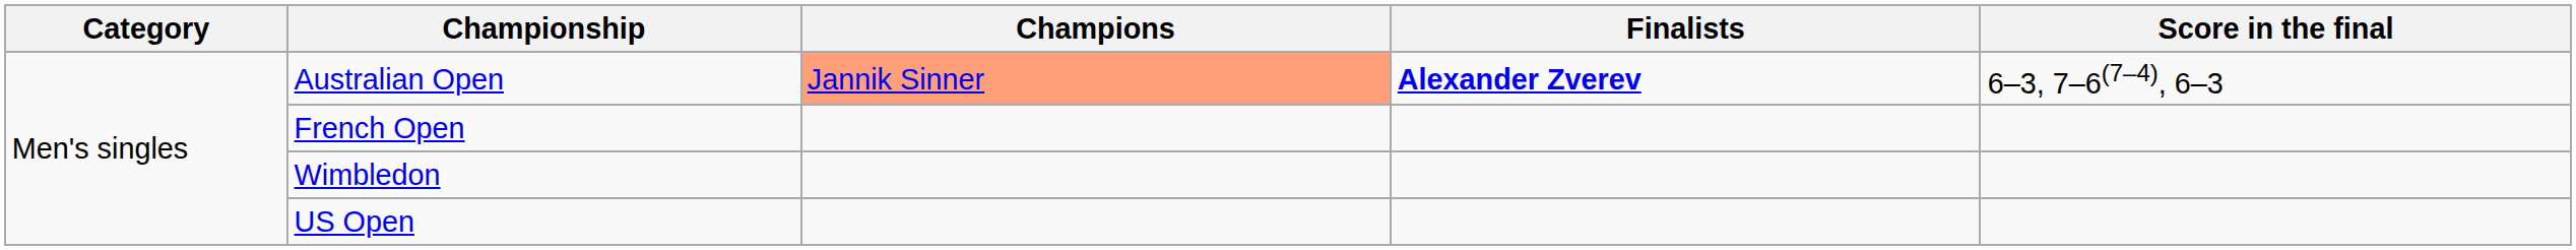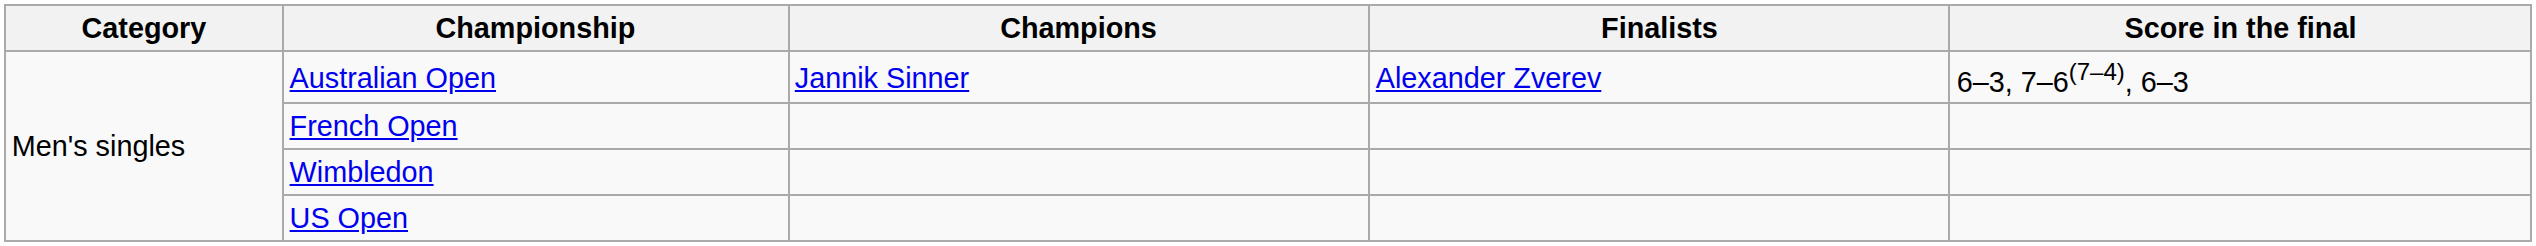Australian Open | Champions: lightsalmon background -> no background
Australian Open | Finalists: bold -> normal
